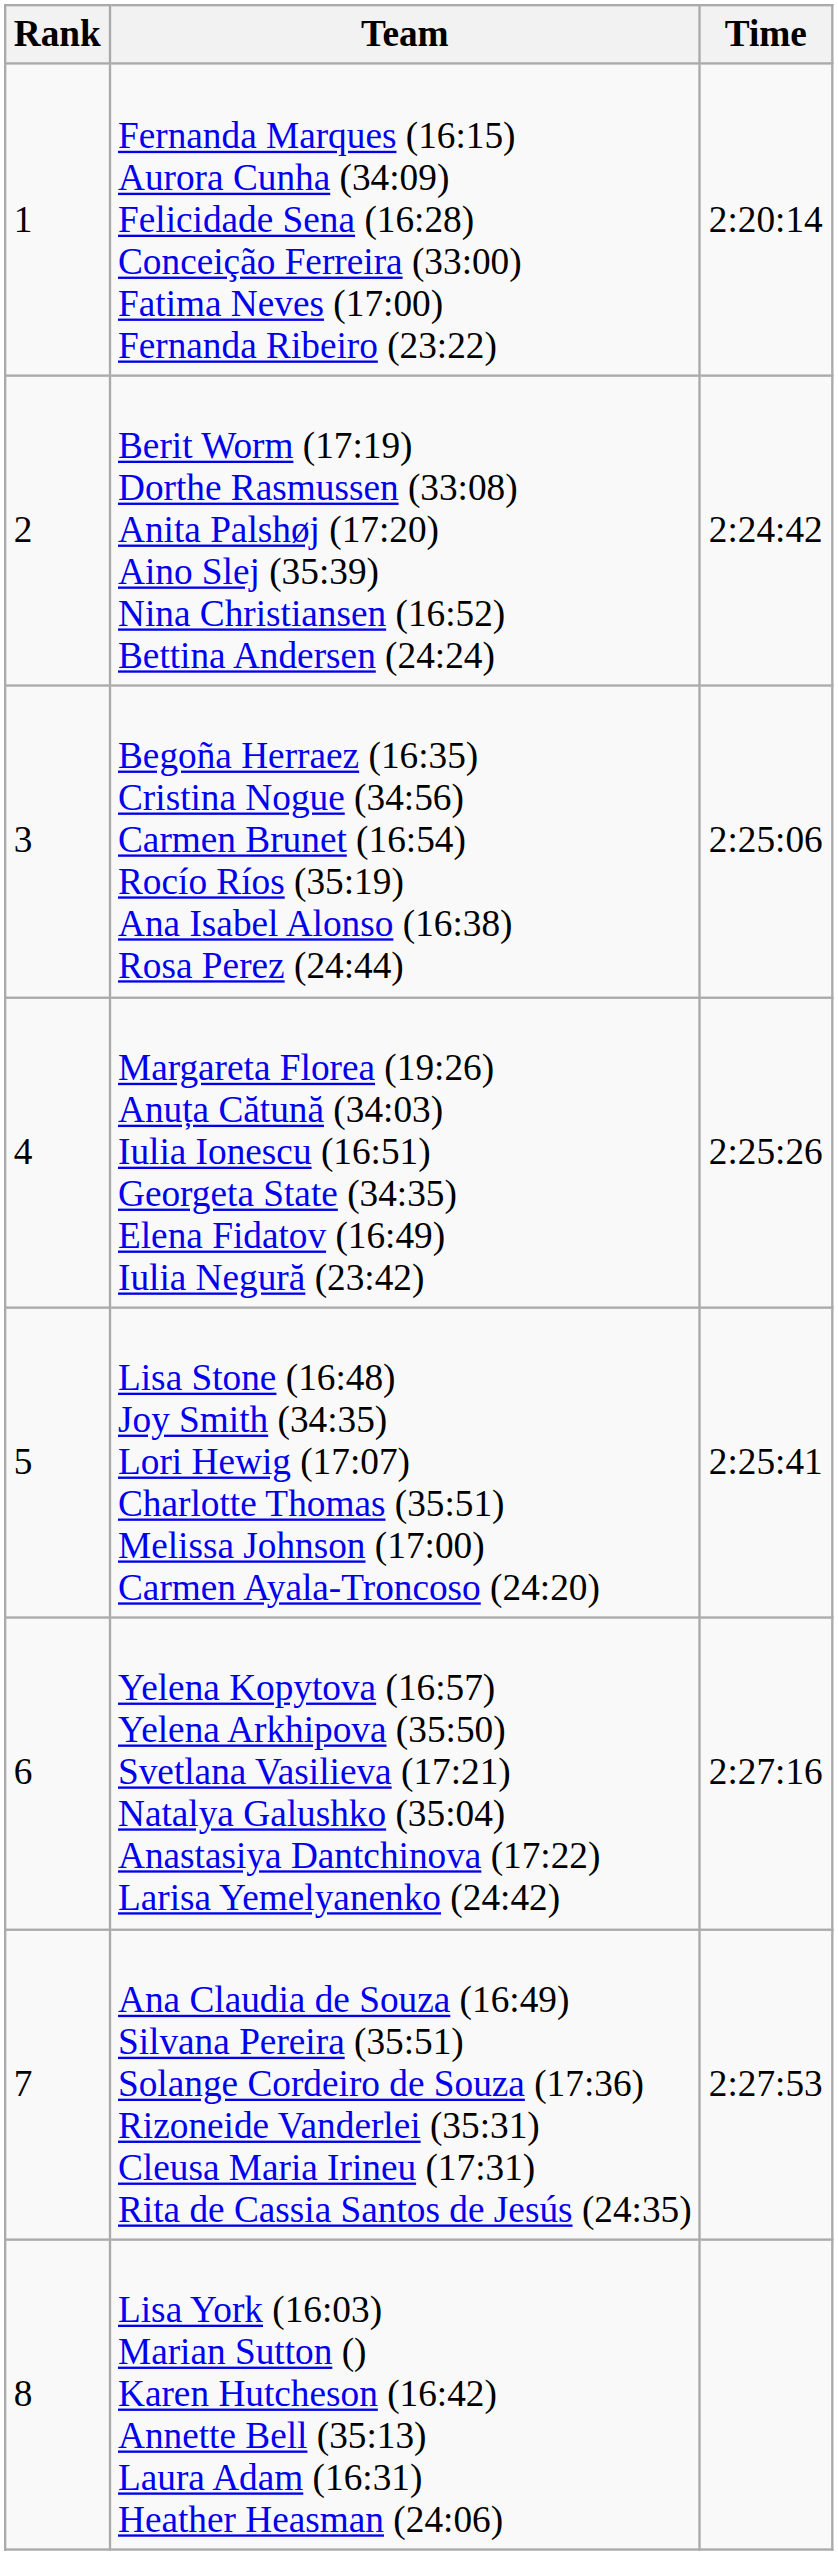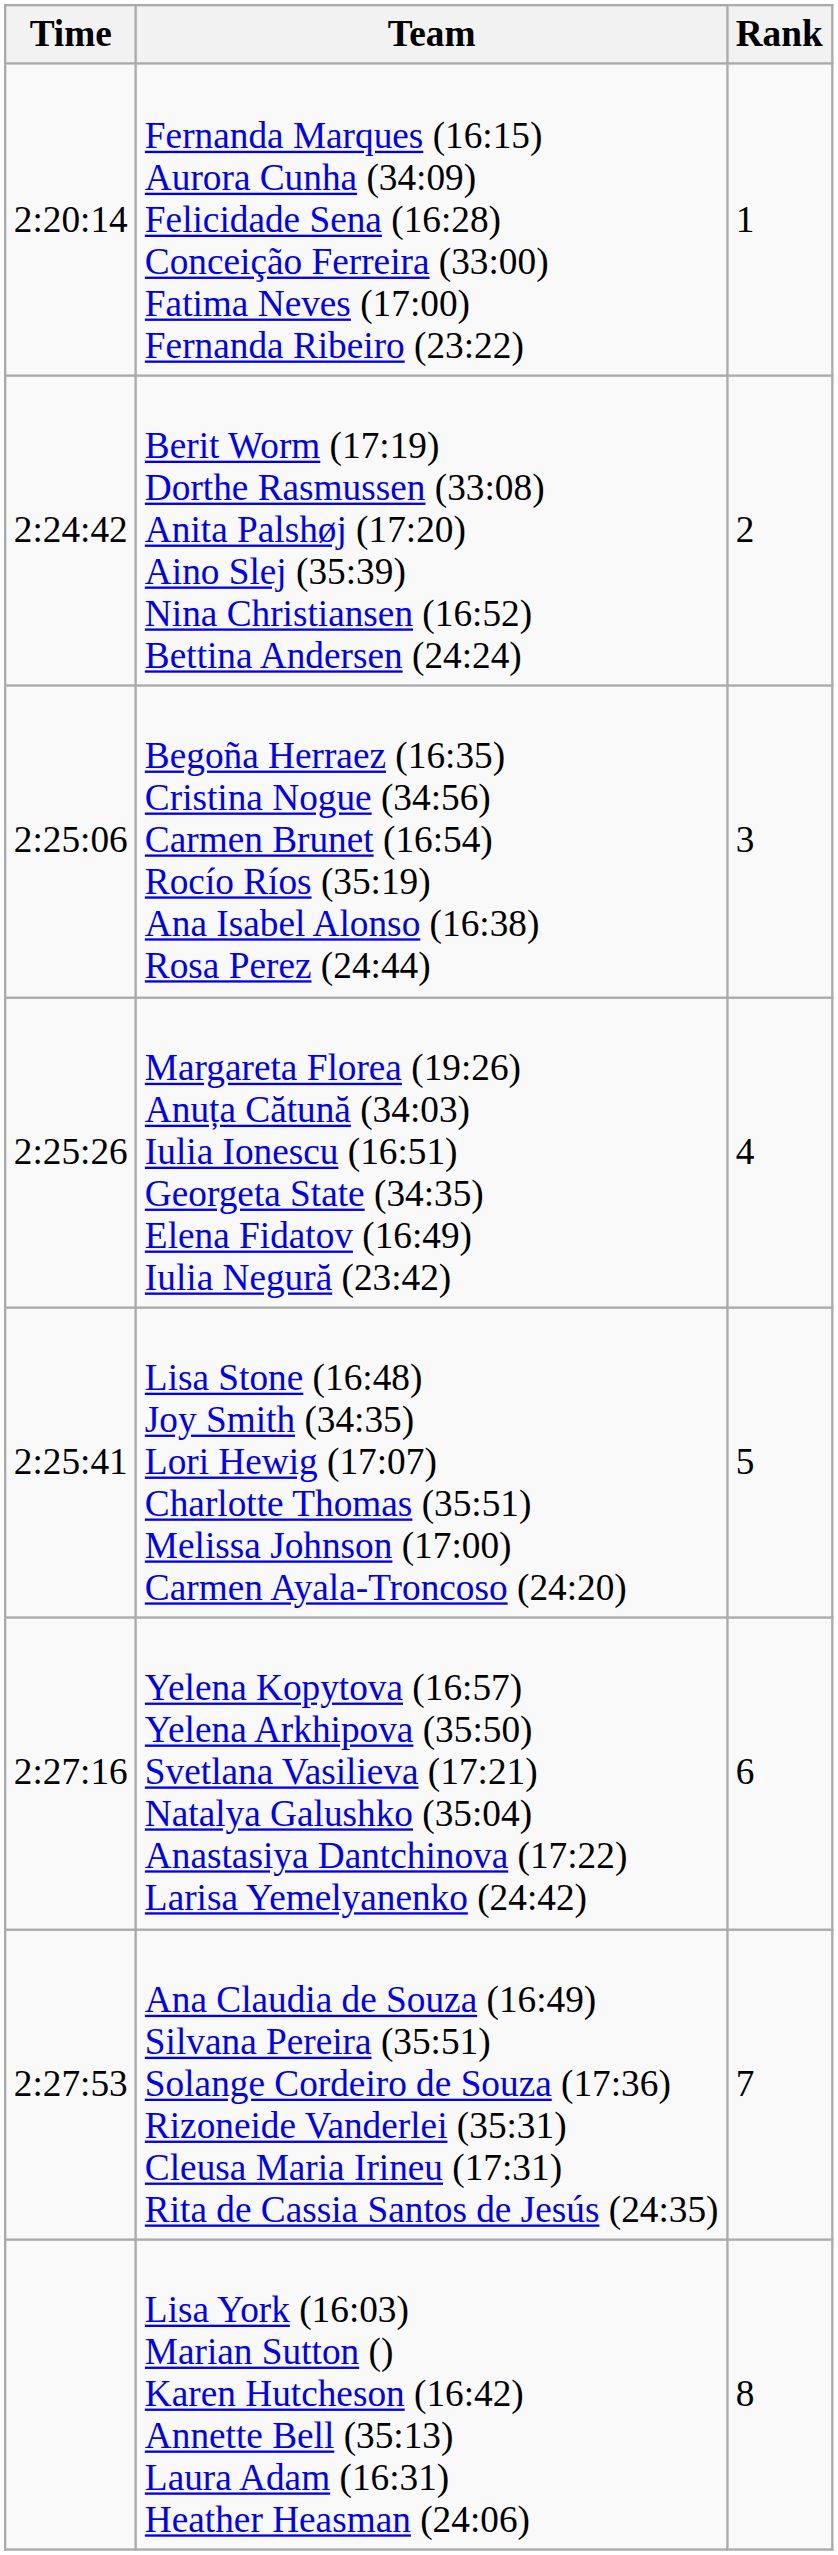columns swapped: Rank <-> Time
